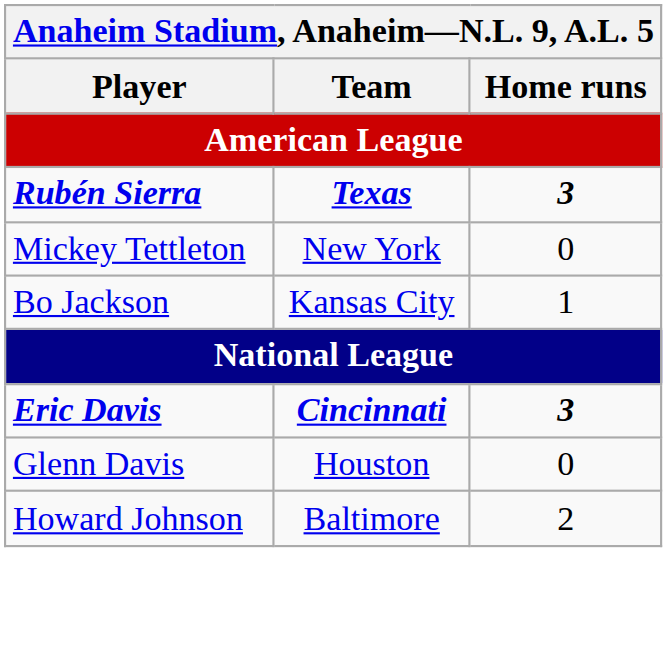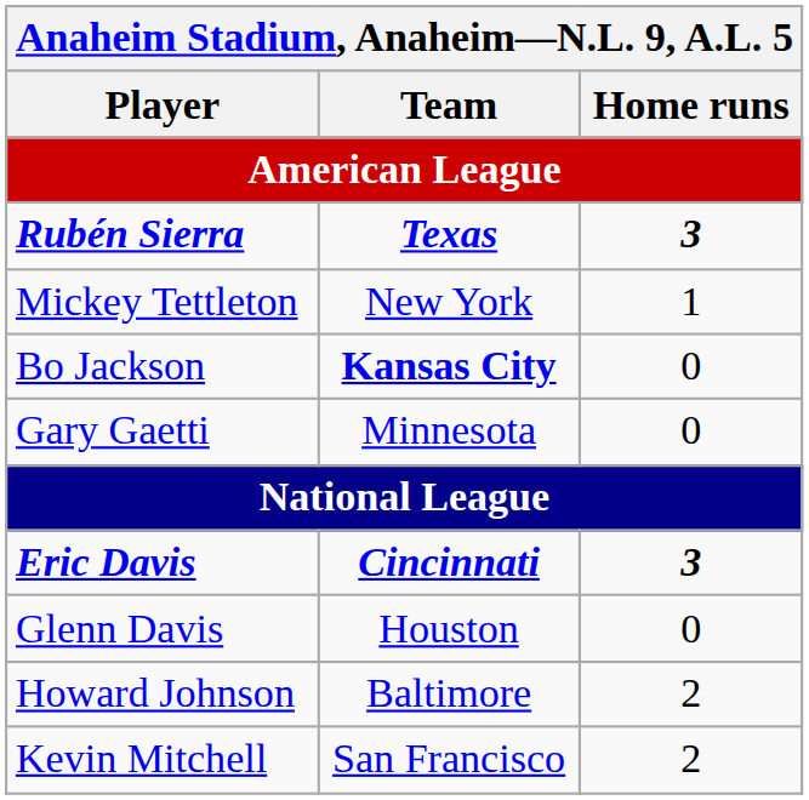Mickey Tettleton | Home runs: 0 -> 1
Bo Jackson | Team: normal -> bold
Bo Jackson | Home runs: 1 -> 0
+ row: Gary Gaetti | Minnesota | 0
+ row: Kevin Mitchell | San Francisco | 2
